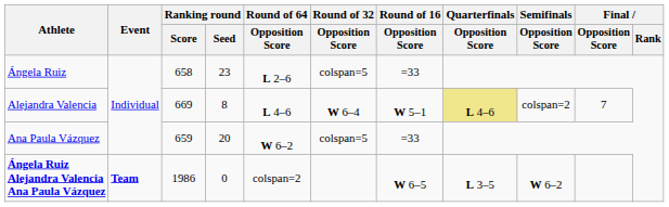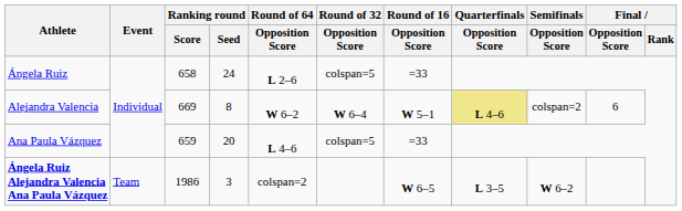Ángela Ruiz | Ranking round / Seed: 23 -> 24
Alejandra Valencia | Round of 64 / Opposition Score: L 4–6 -> W 6–2
Alejandra Valencia | Final / Opposition Score: 7 -> 6
Ana Paula Vázquez | Round of 64 / Opposition Score: W 6–2 -> L 4–6
Ángela Ruiz Alejandra Valencia Ana Paula Vázquez | Event: bold -> normal
Ángela Ruiz Alejandra Valencia Ana Paula Vázquez | Ranking round / Seed: 0 -> 3
